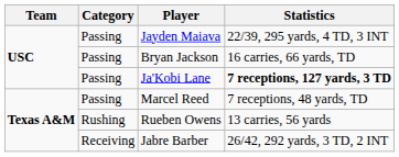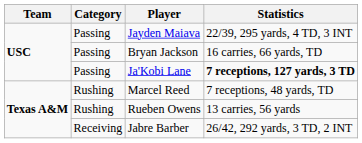Marcel Reed | Category: Passing -> Rushing
